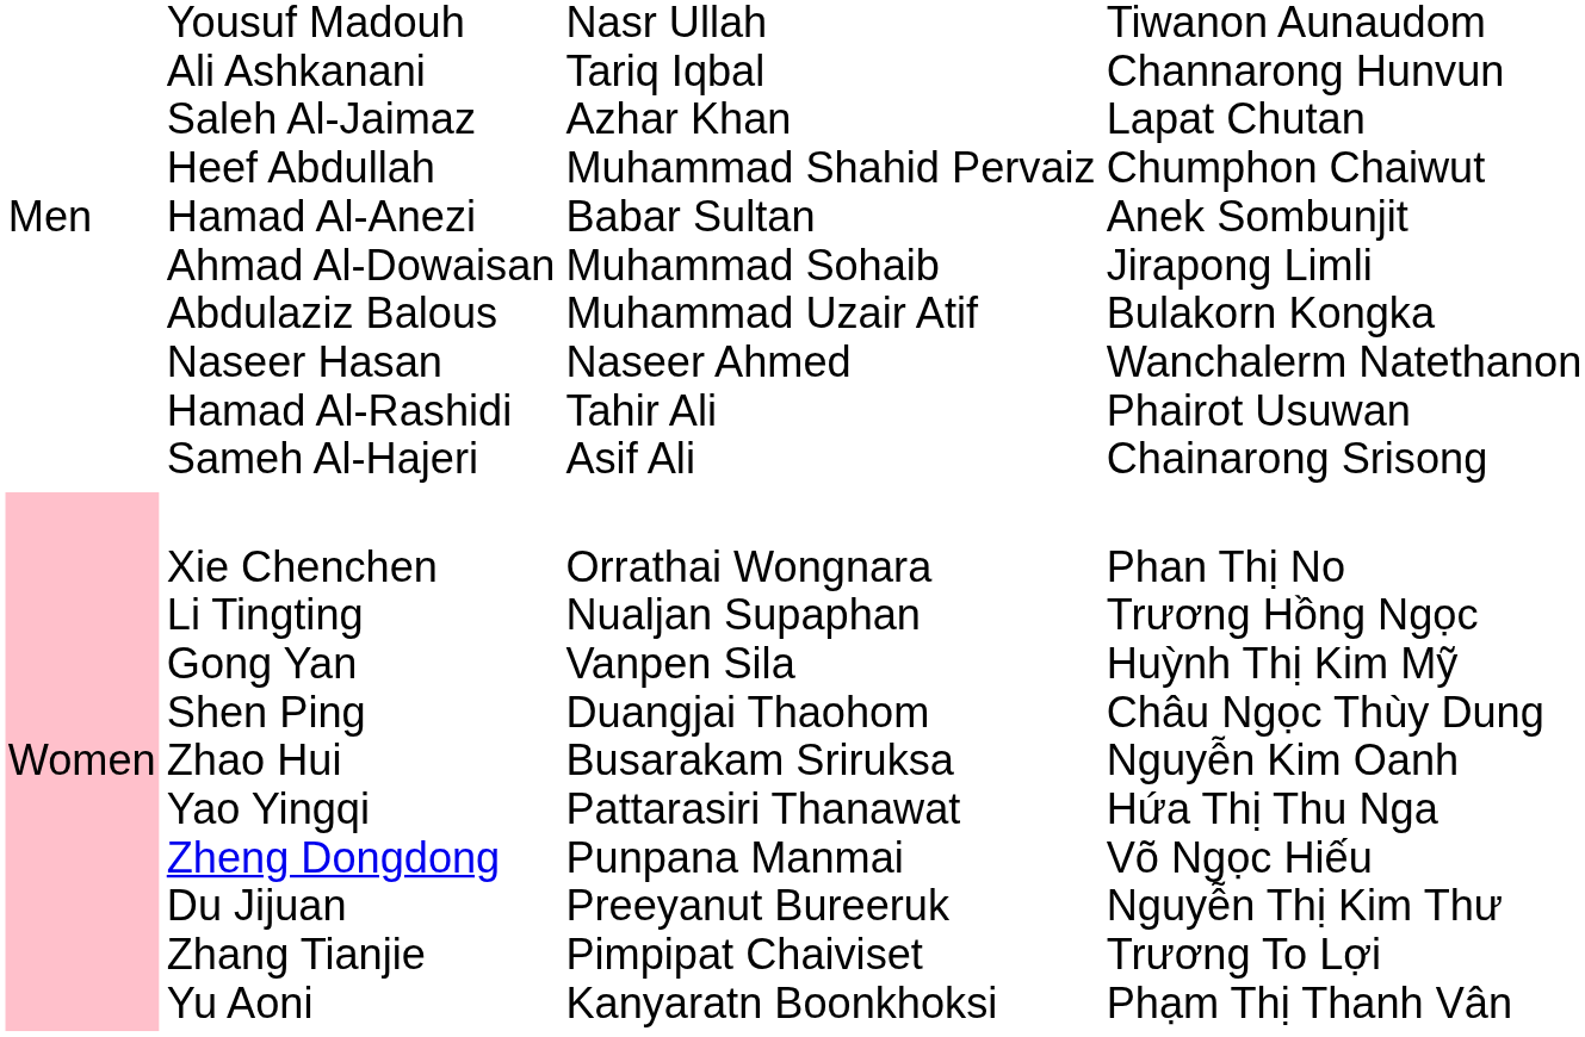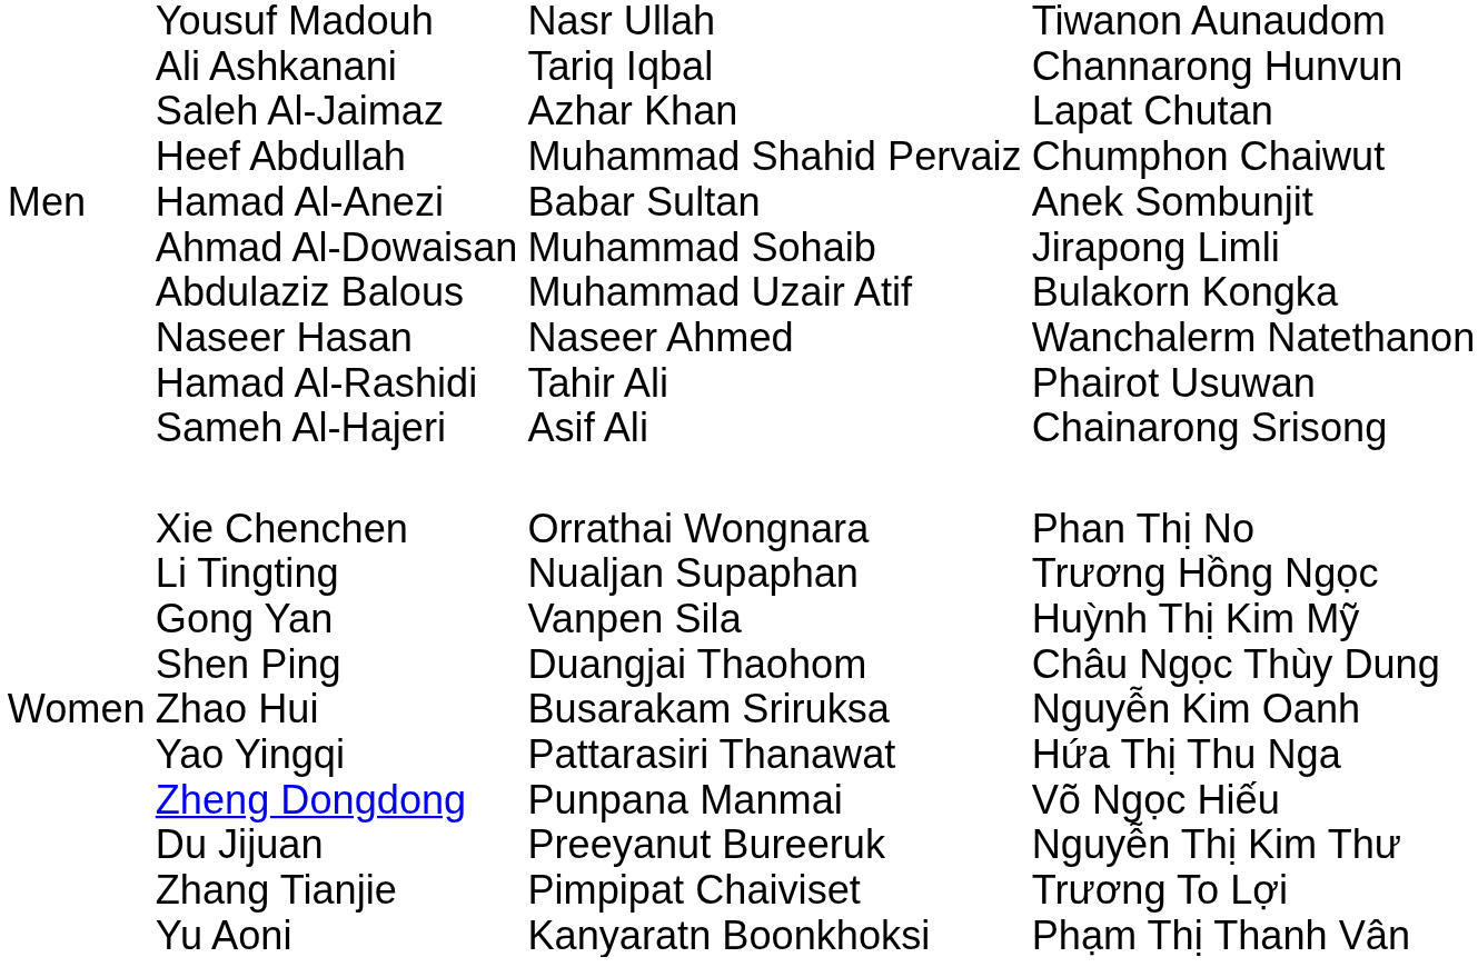Women | column 1: pink background -> no background
